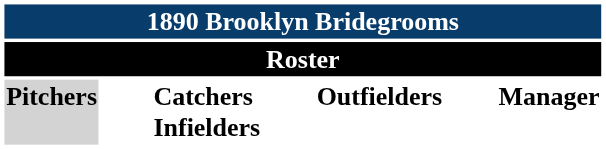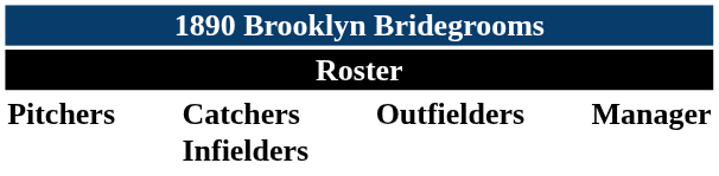Pitchers | column 1: lightgrey background -> no background
